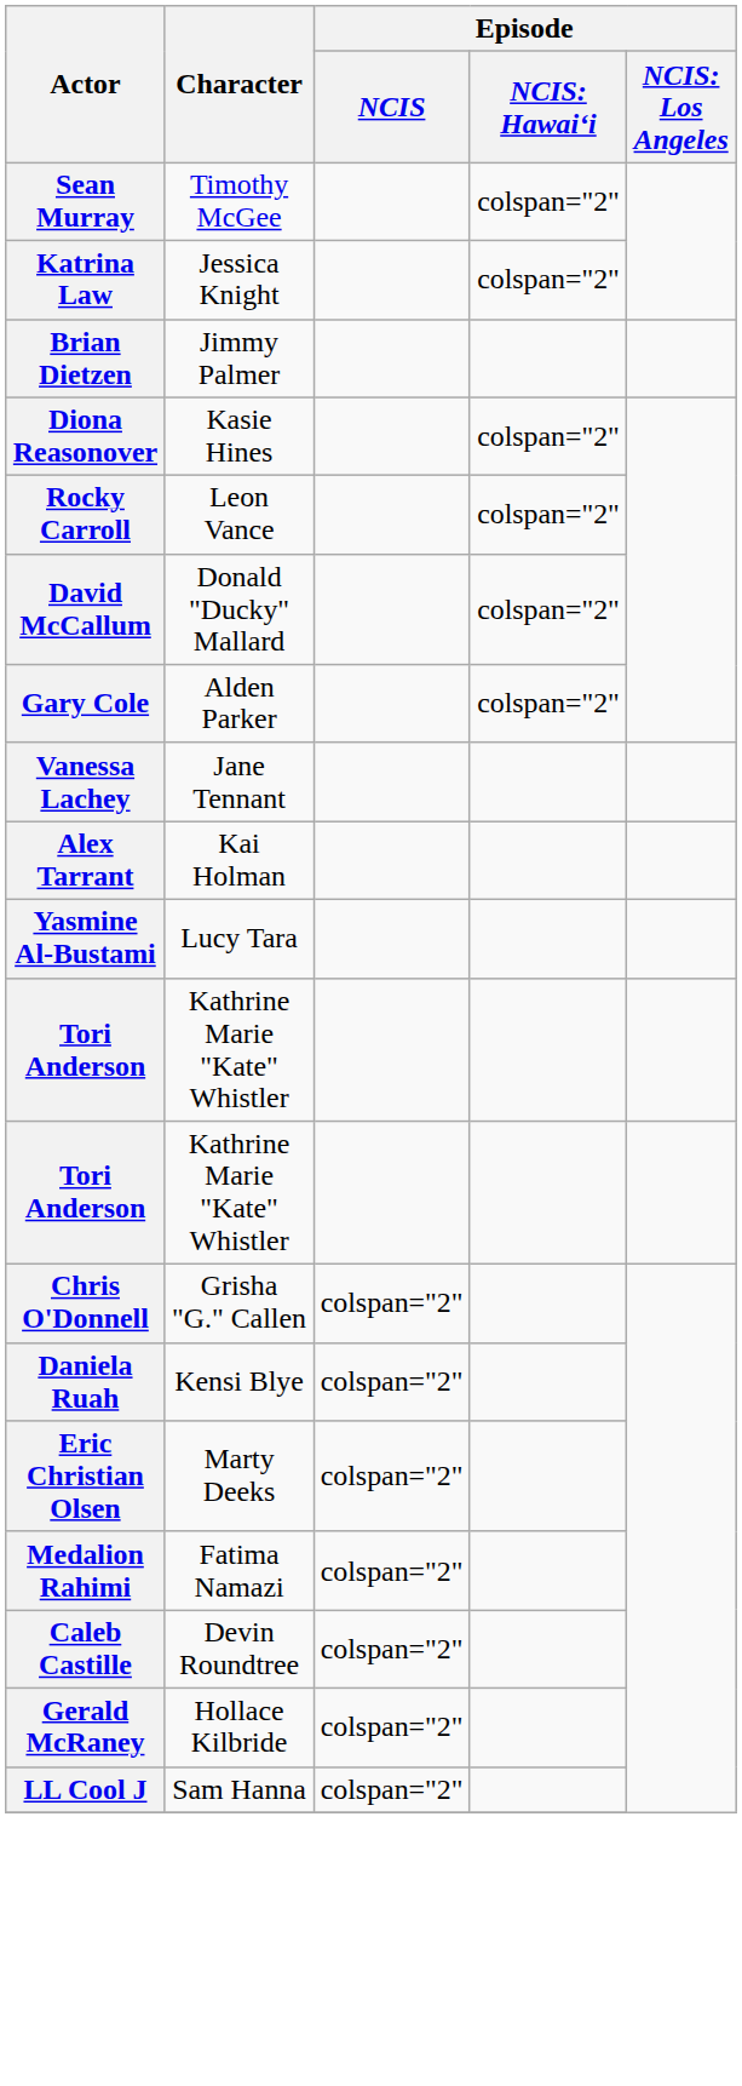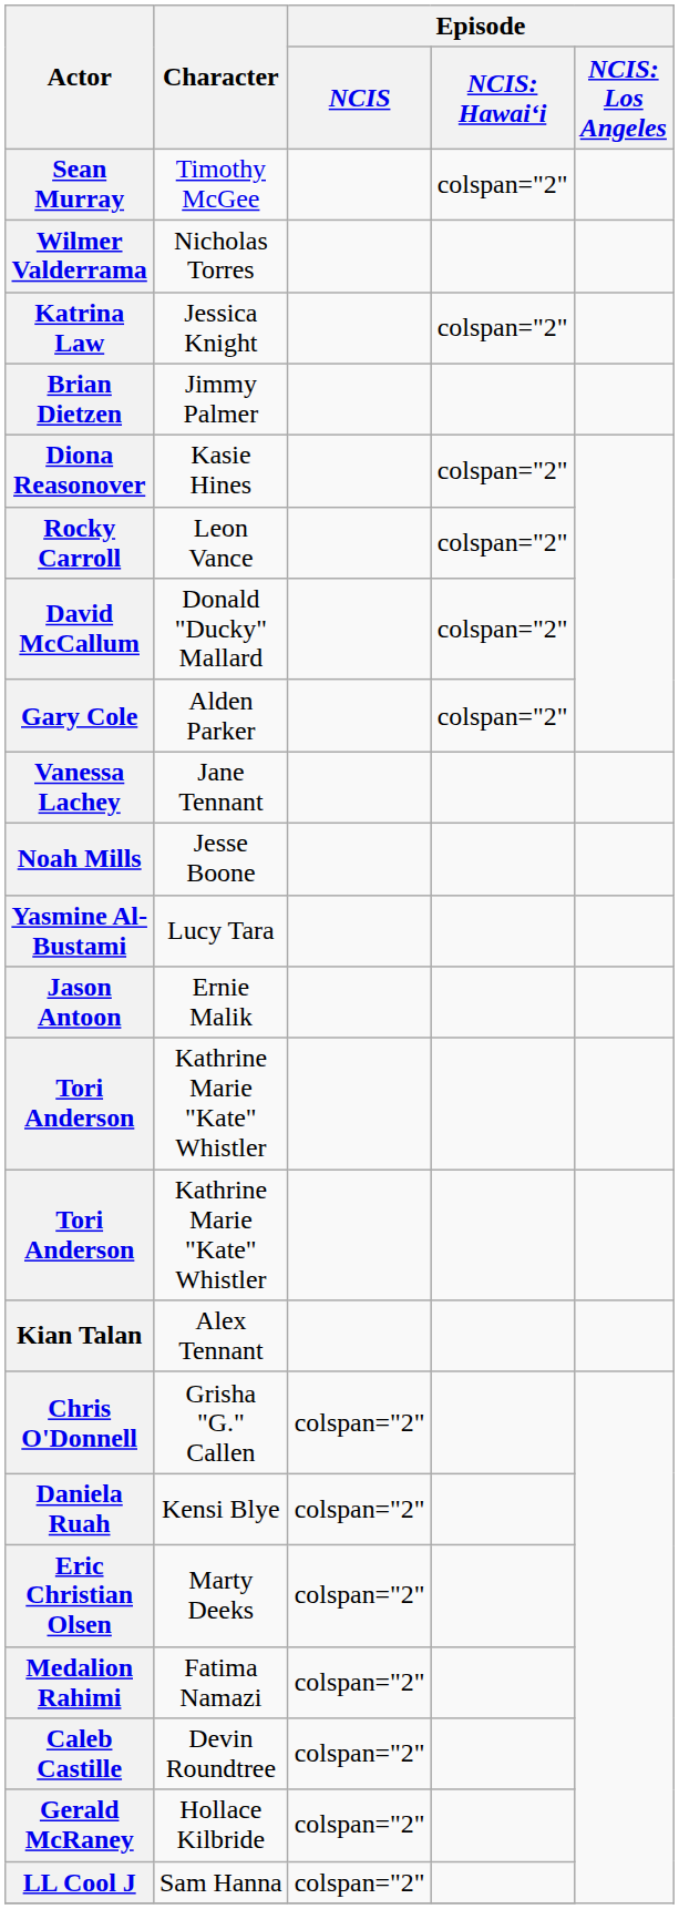+ row: Wilmer Valderrama | Nicholas Torres
- row: Alex Tarrant | Kai Holman
+ row: Noah Mills | Jesse Boone
+ row: Jason Antoon | Ernie Malik
+ row: Kian Talan | Alex Tennant
